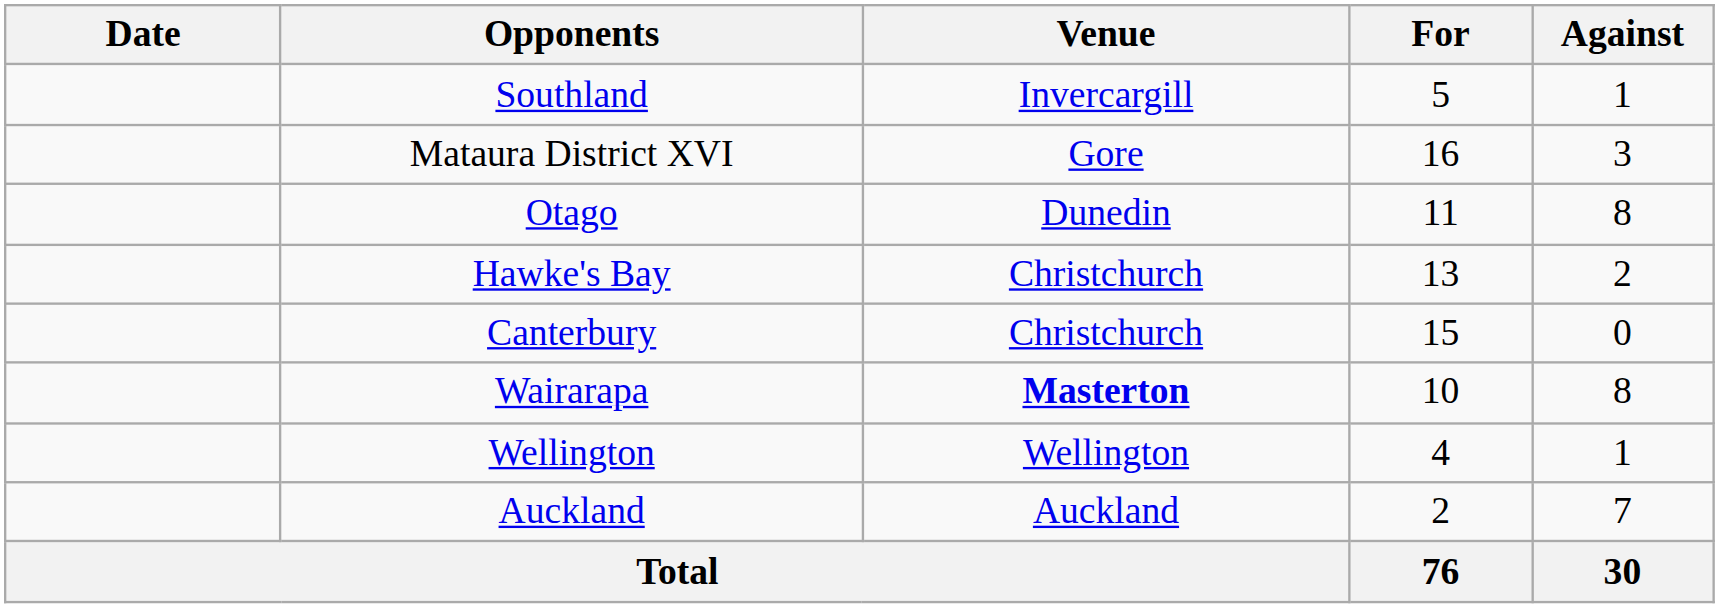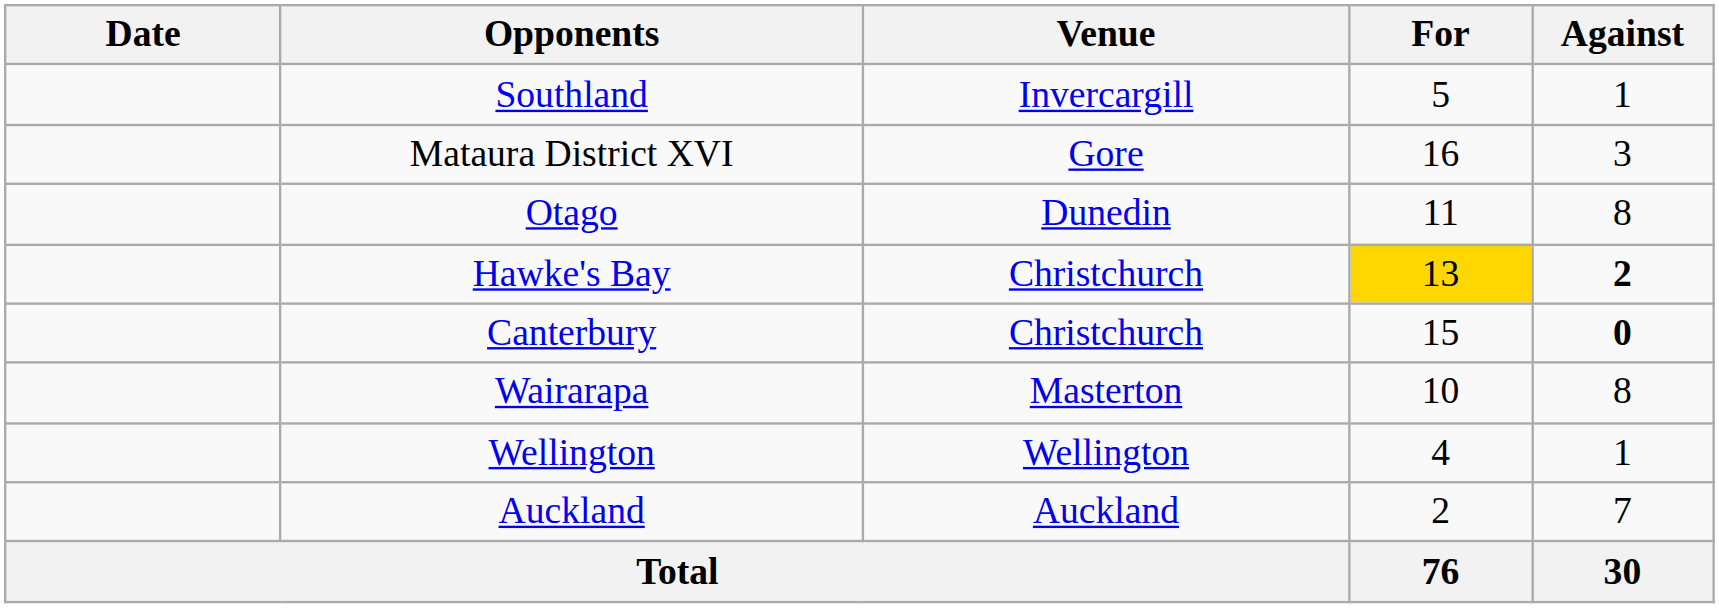Hawke's Bay | For: no background -> gold background
Hawke's Bay | Against: normal -> bold
Canterbury | Against: normal -> bold
Wairarapa | Venue: bold -> normal
